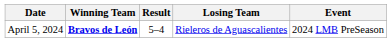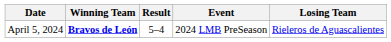columns swapped: Losing Team <-> Event
